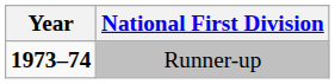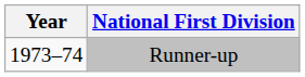Runner-up | Year: bold -> normal
